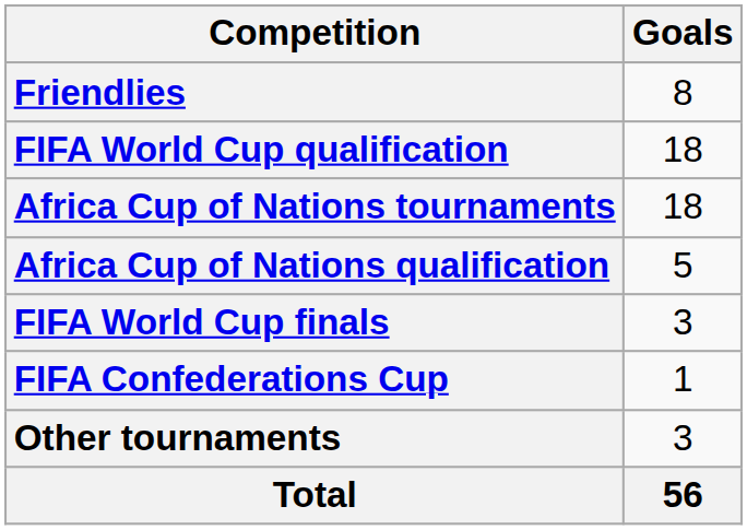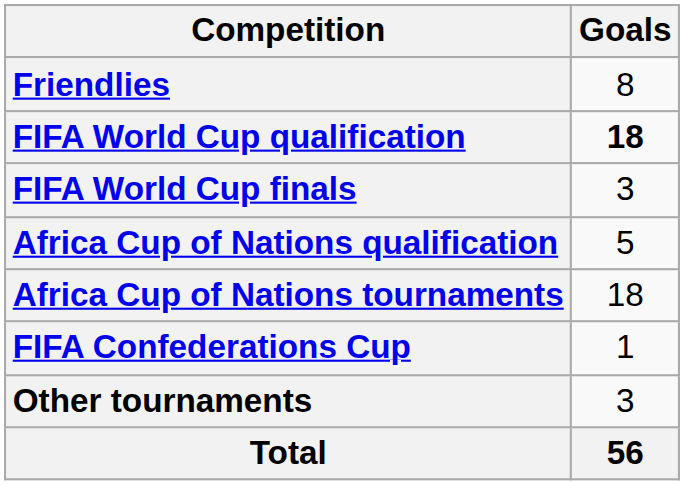FIFA World Cup qualification | Goals: normal -> bold
rows swapped: Africa Cup of Nations tournaments <-> FIFA World Cup finals
